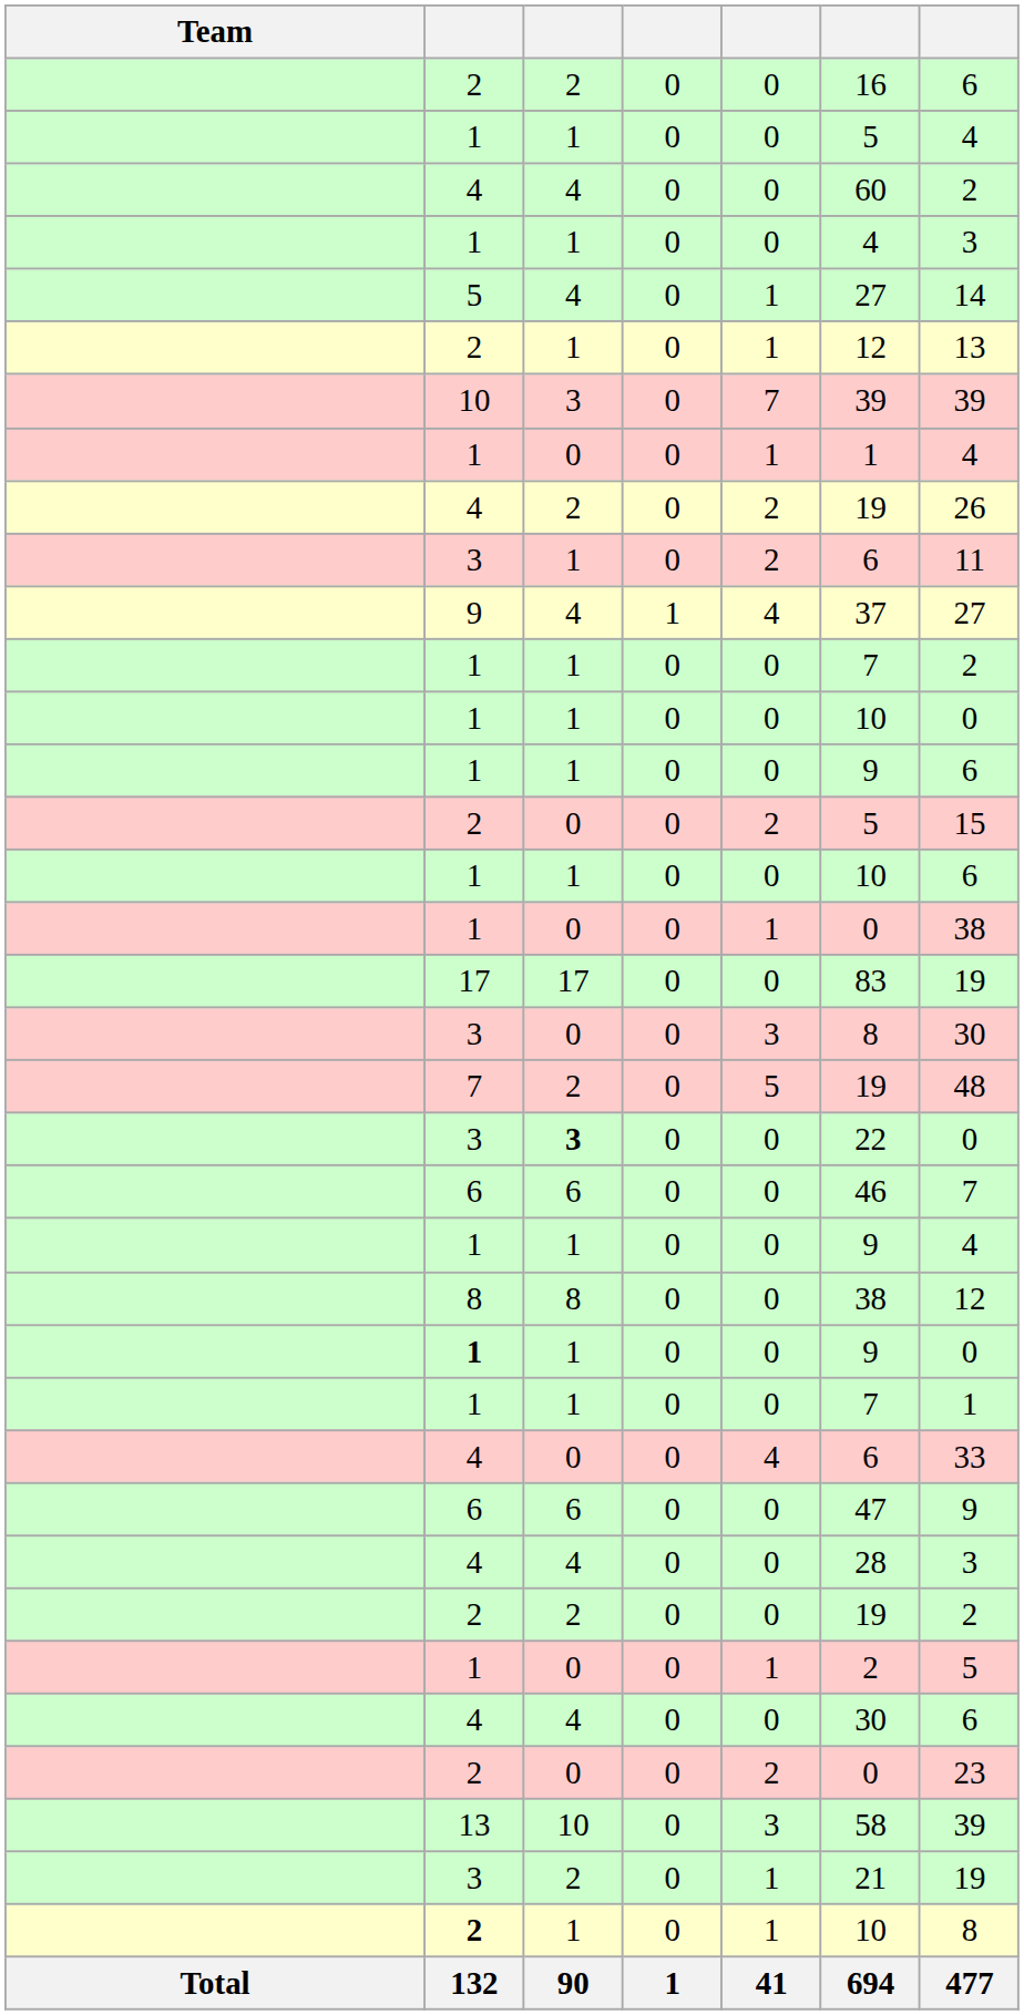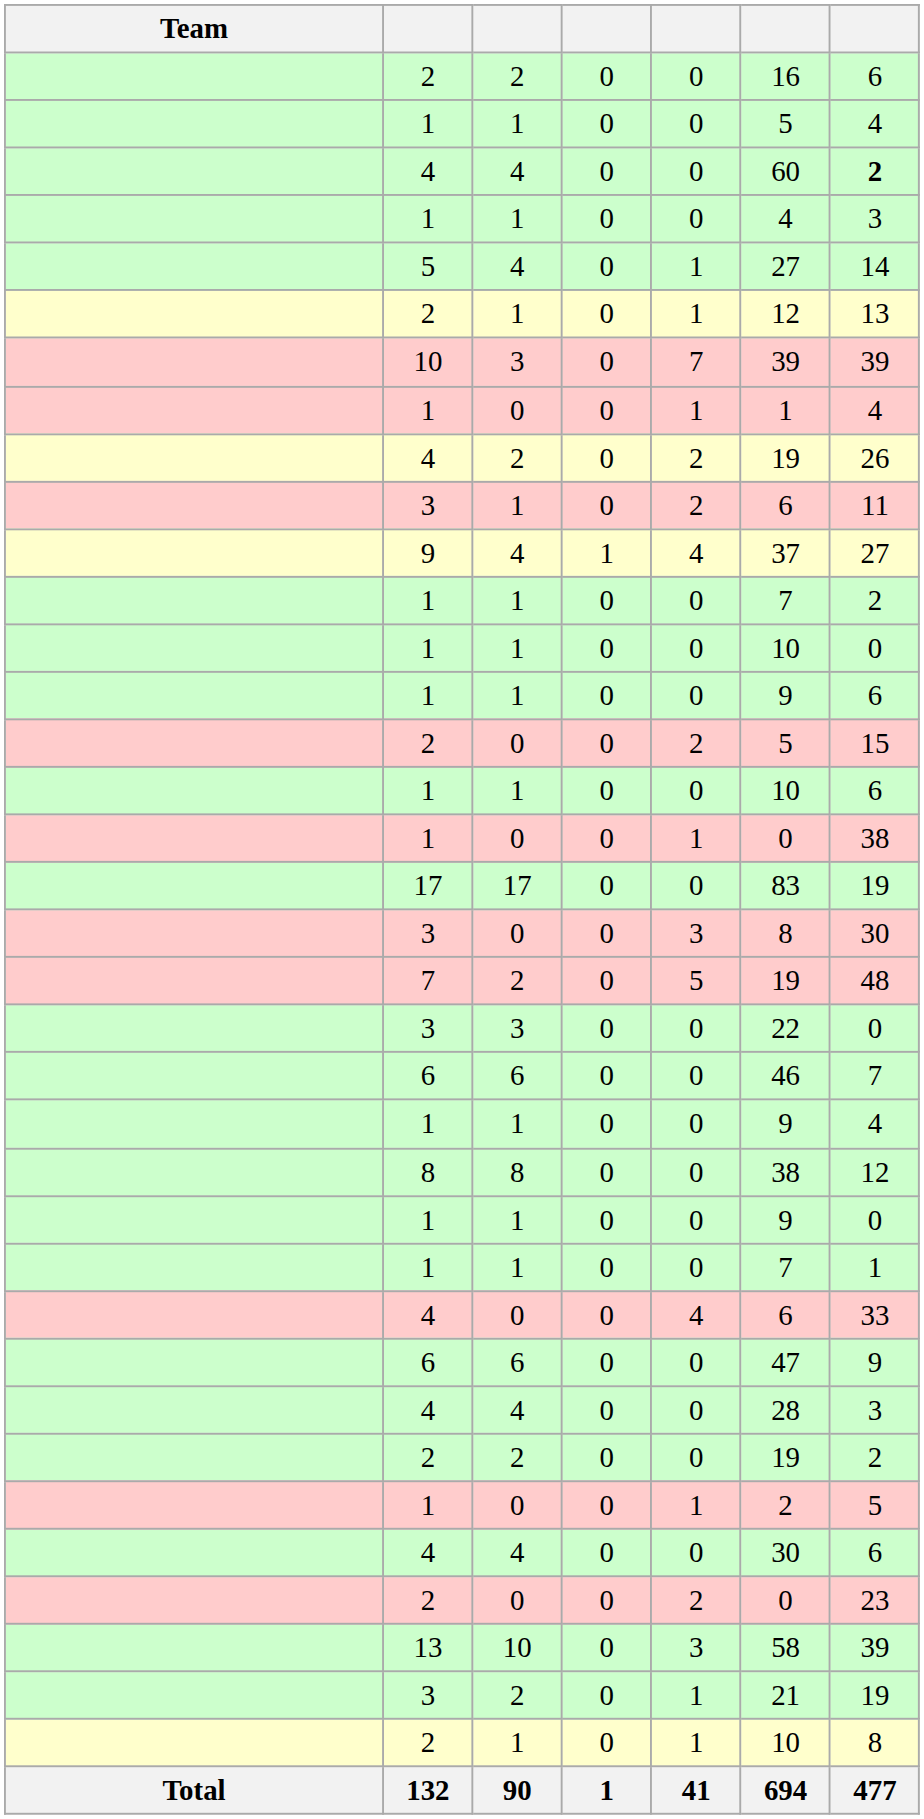row 4 | column 7: normal -> bold
row 22 | column 3: bold -> normal
row 26 | column 2: bold -> normal
row 37 | column 2: bold -> normal
